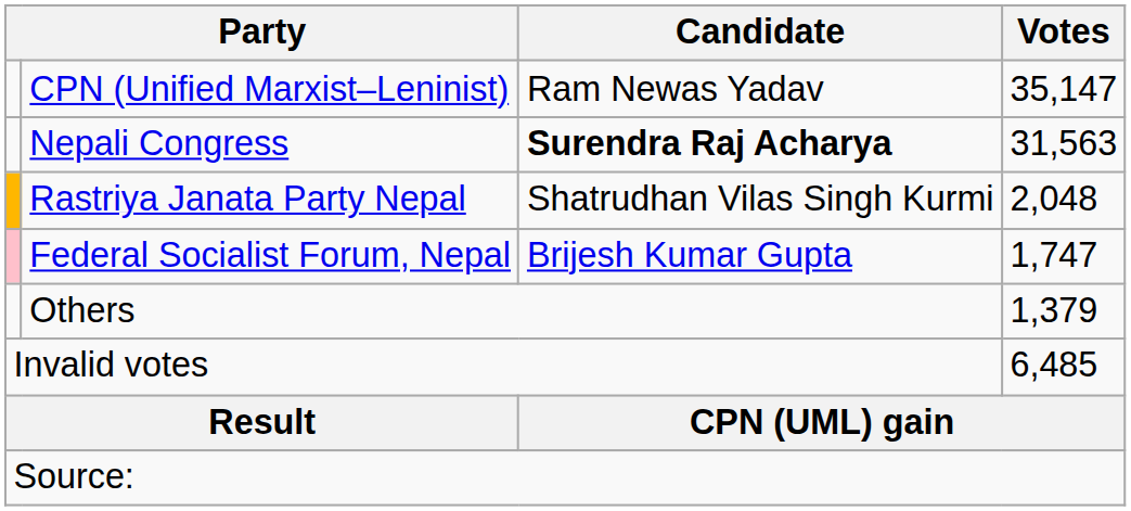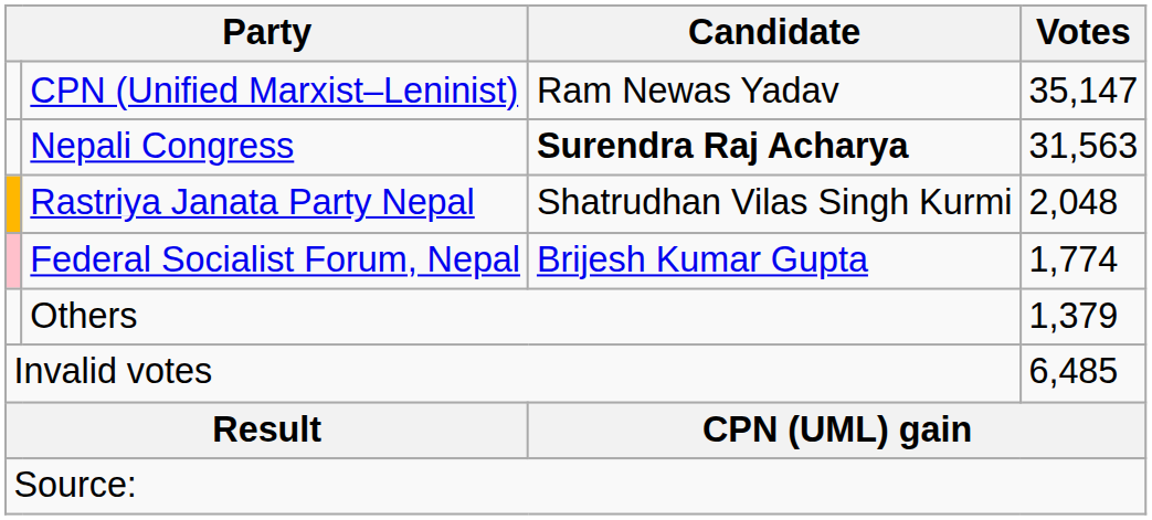Federal Socialist Forum, Nepal | Votes: 1,747 -> 1,774
